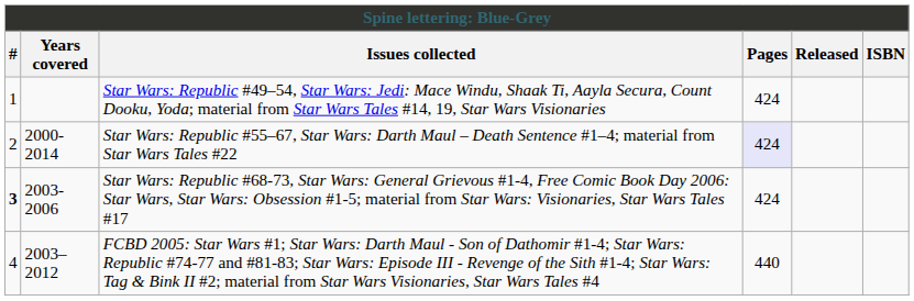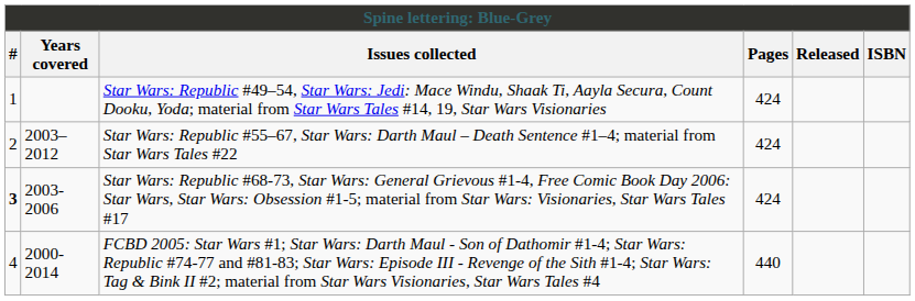row 4 | Years covered: 2000-2014 -> 2003–2012
row 4 | Pages: lavender background -> no background
row 6 | Years covered: 2003–2012 -> 2000-2014
